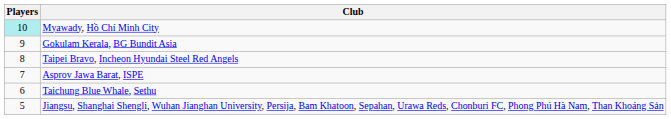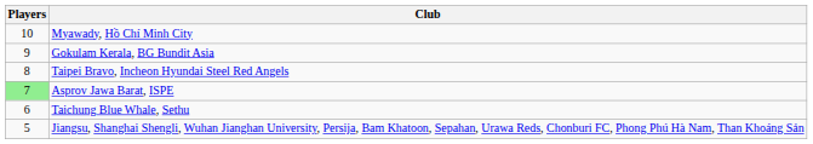Myawady, Hồ Chí Minh City | Players: paleturquoise background -> no background
Asprov Jawa Barat, ISPE | Players: no background -> lightgreen background
